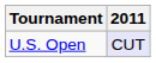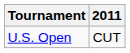U.S. Open | 2011: lavender background -> no background
